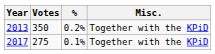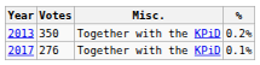columns swapped: % <-> Misc.
2017 | Votes: 275 -> 276
